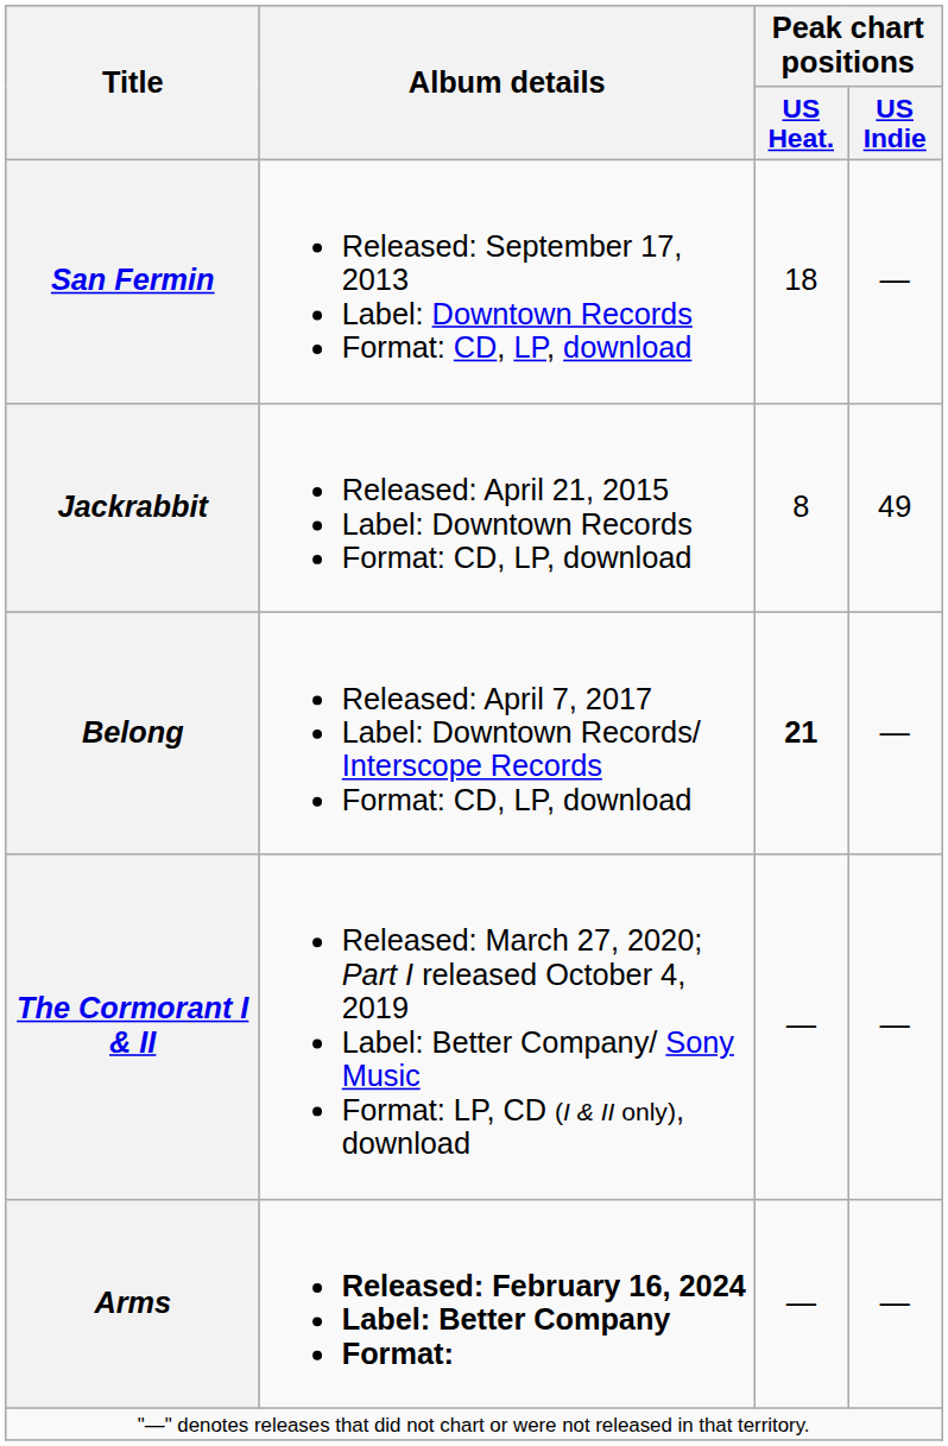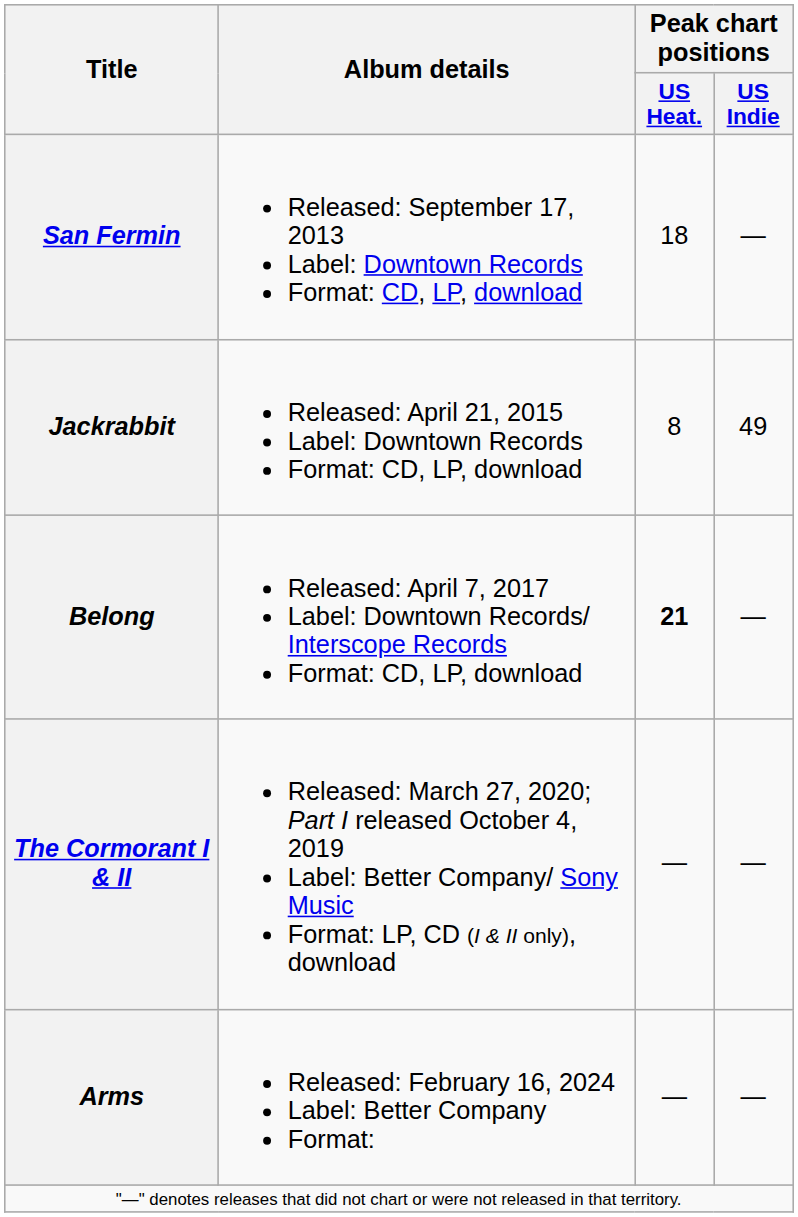Arms | Album details: bold -> normal
